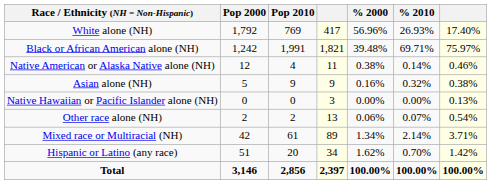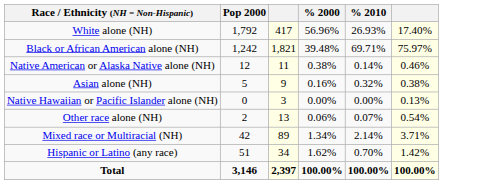- column: Pop 2010 | 769 | 1,991 | 4 | 9 | 0 | 2 | 61 | 20 | 2,856
